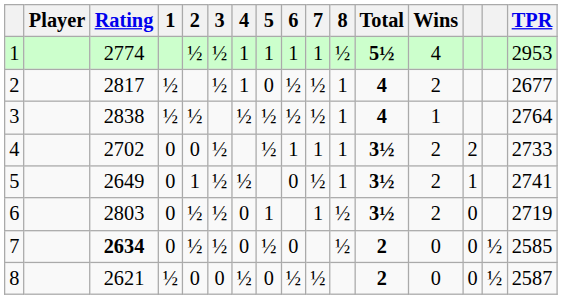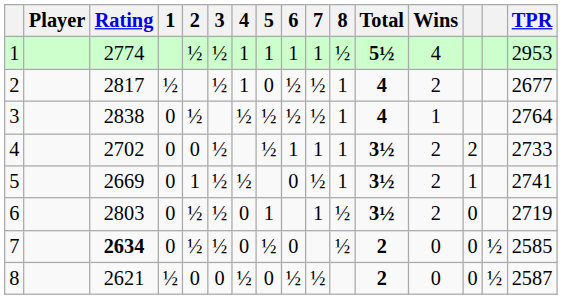row 4 | 1: ½ -> 0
row 6 | Rating: 2649 -> 2669
